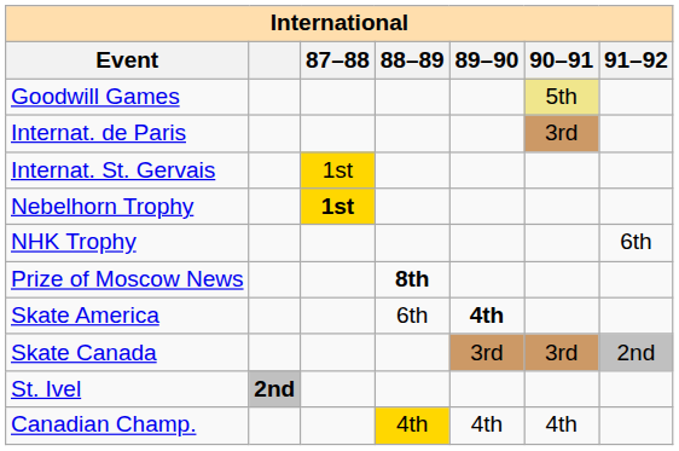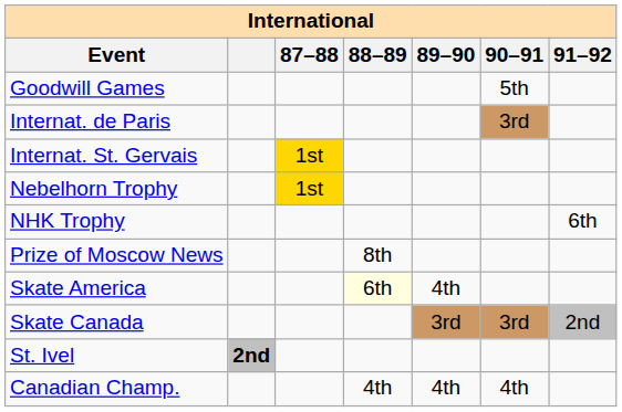Goodwill Games | 90–91: khaki background -> no background
Nebelhorn Trophy | 87–88: bold -> normal
Prize of Moscow News | 88–89: bold -> normal
Skate America | 88–89: no background -> lightyellow background
Skate America | 89–90: bold -> normal
Canadian Champ. | 88–89: gold background -> no background
